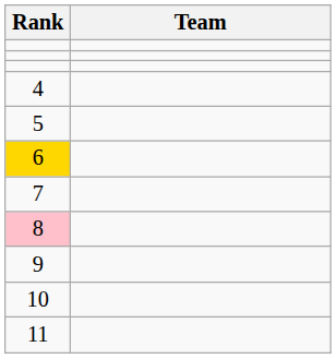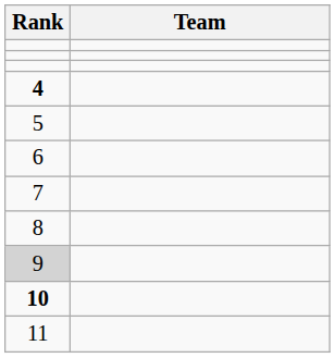row 5 | Rank: normal -> bold
row 7 | Rank: gold background -> no background
row 9 | Rank: pink background -> no background
row 10 | Rank: no background -> lightgrey background
row 11 | Rank: normal -> bold
